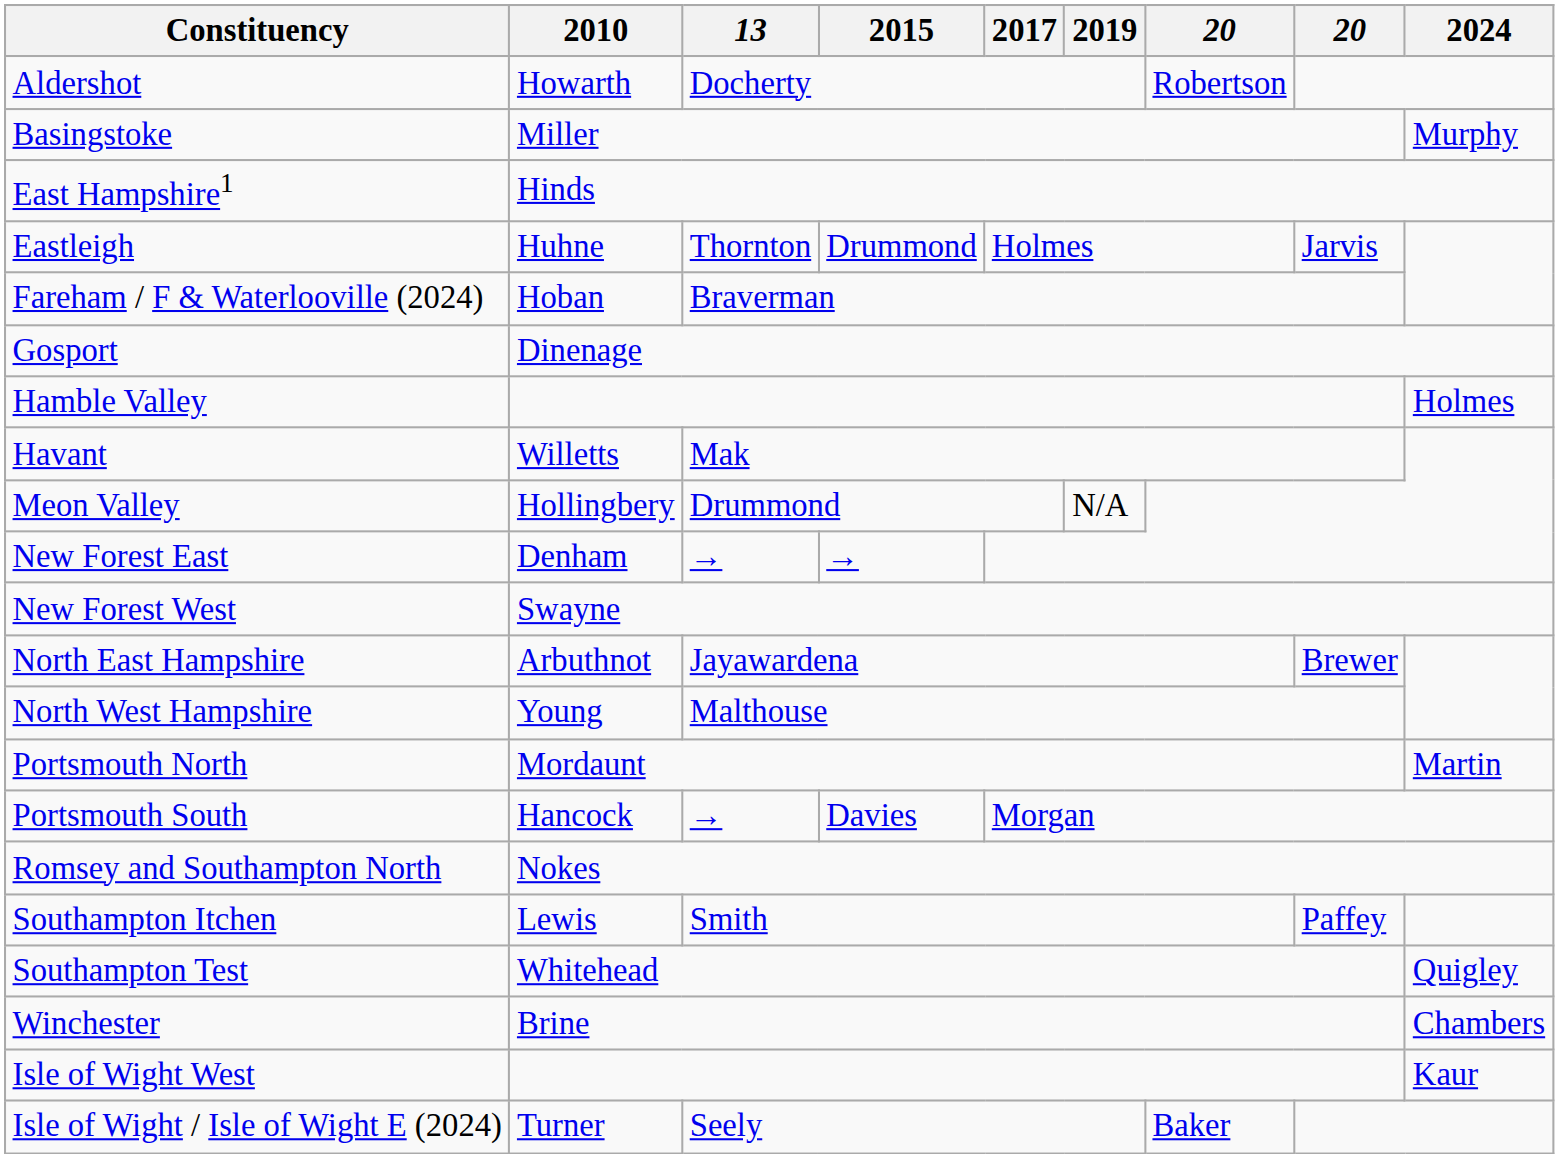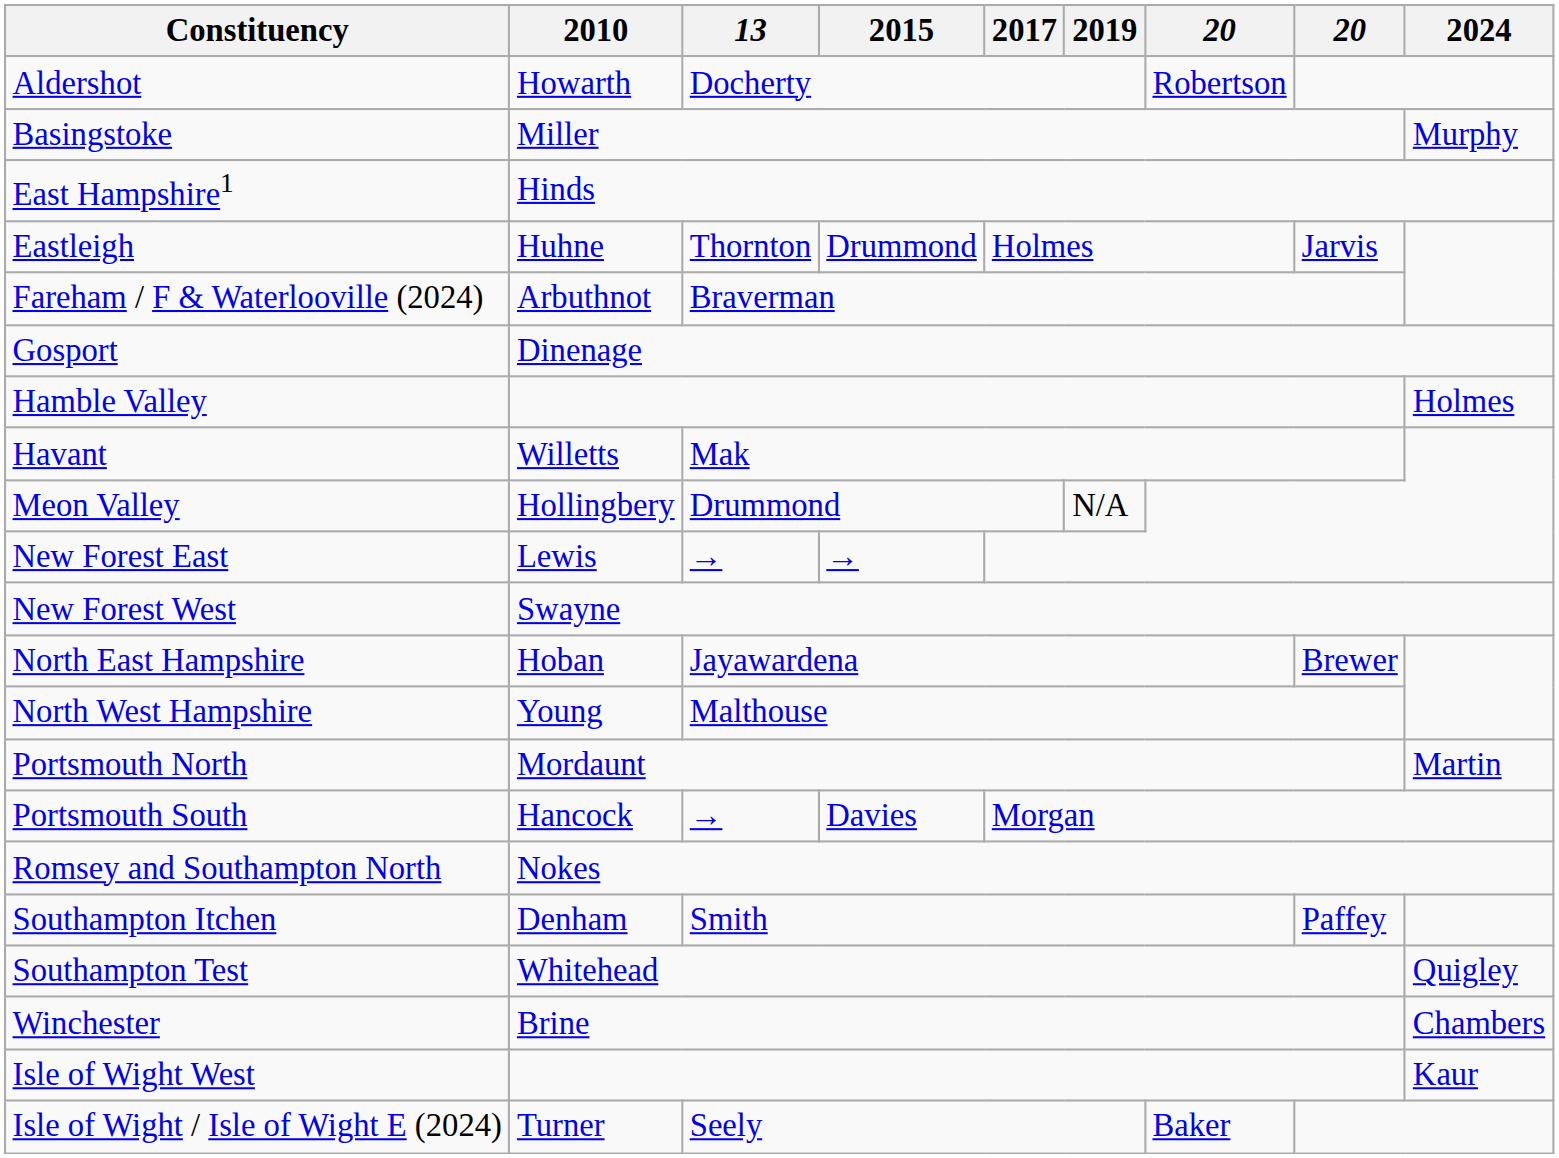Fareham / F & Waterlooville (2024) | 2010: Hoban -> Arbuthnot
New Forest East | 2010: Denham -> Lewis
North East Hampshire | 2010: Arbuthnot -> Hoban
Southampton Itchen | 2010: Lewis -> Denham
